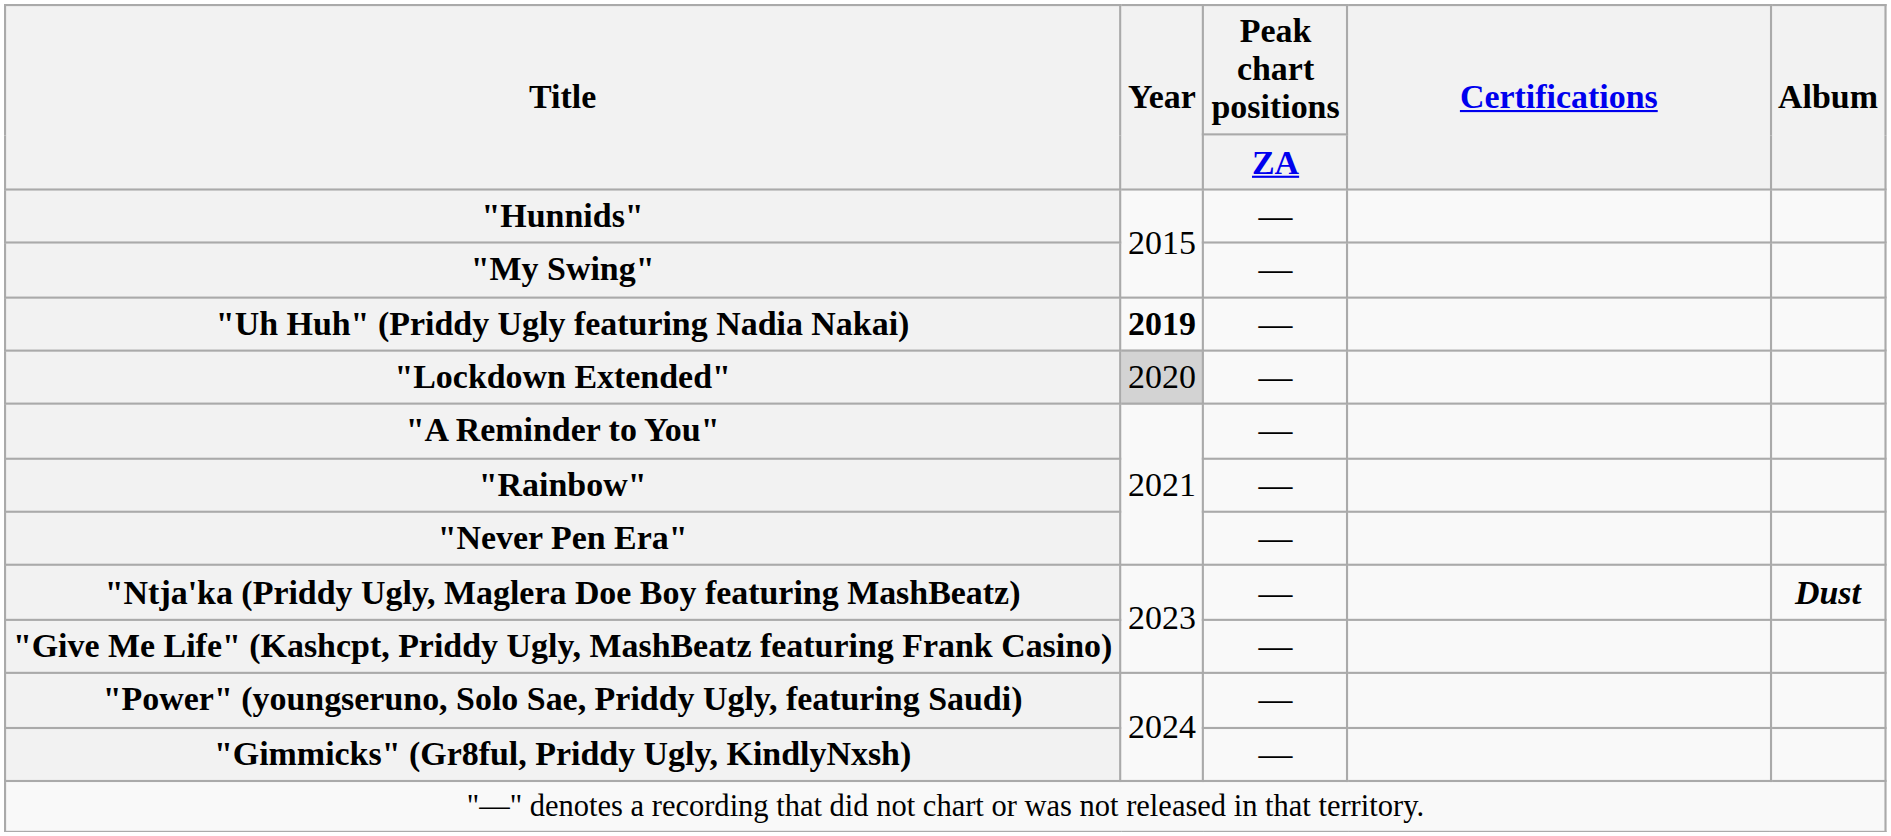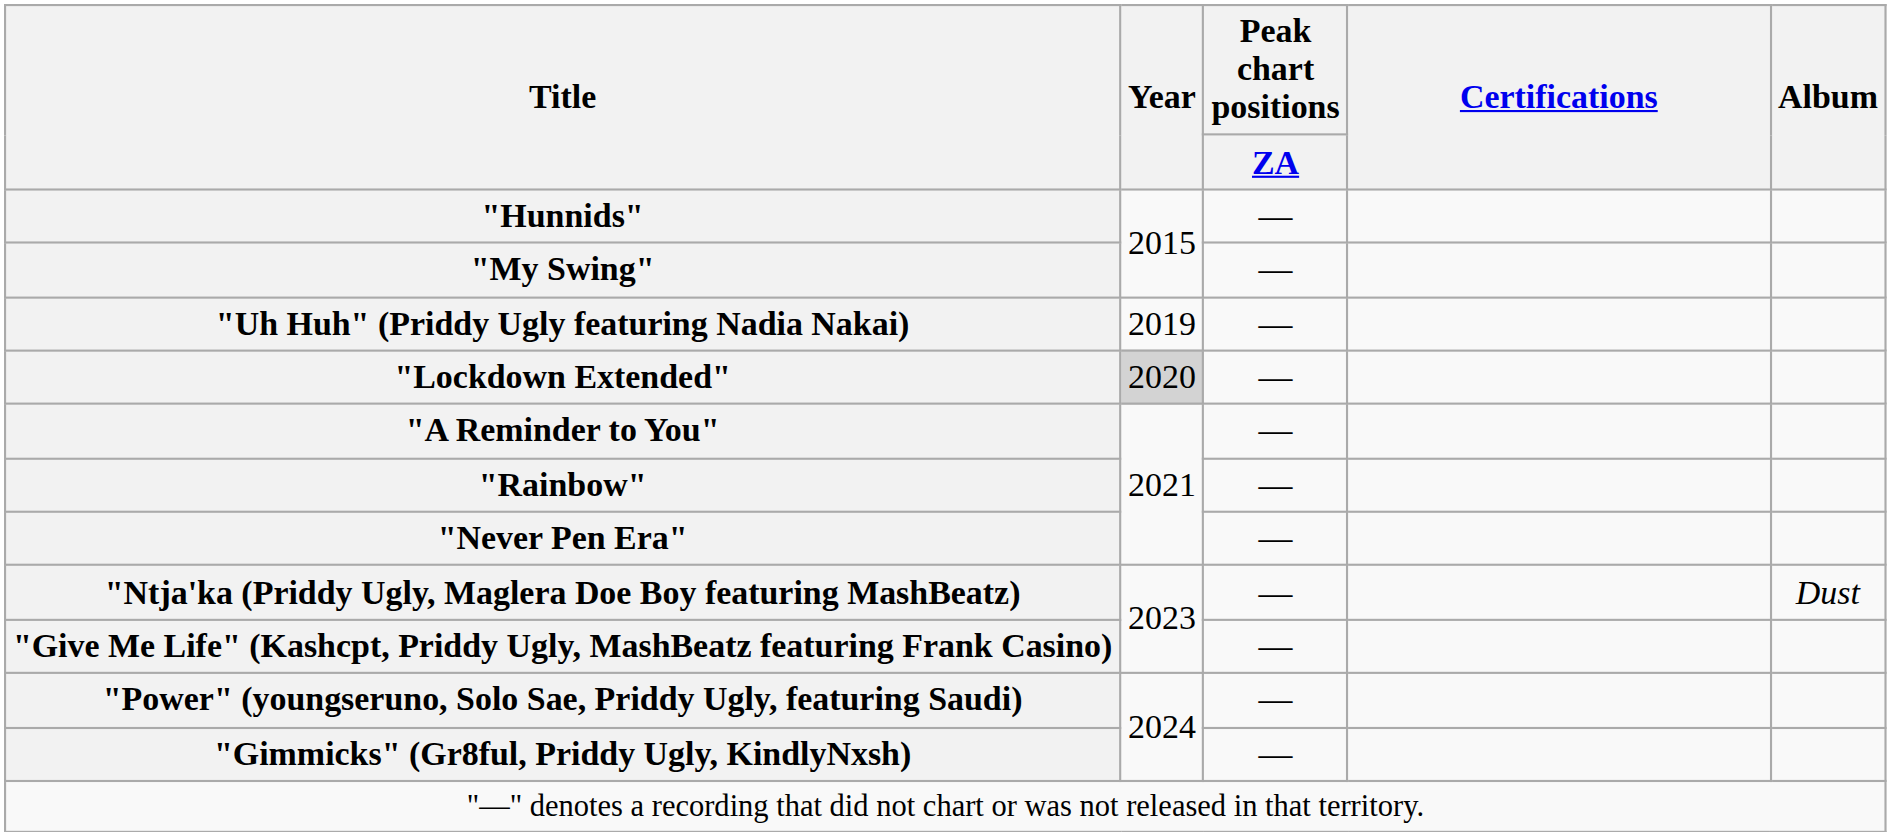"Uh Huh" (Priddy Ugly featuring Nadia Nakai) | Year: bold -> normal
"Ntja'ka (Priddy Ugly, Maglera Doe Boy featuring MashBeatz) | Album: bold -> normal
